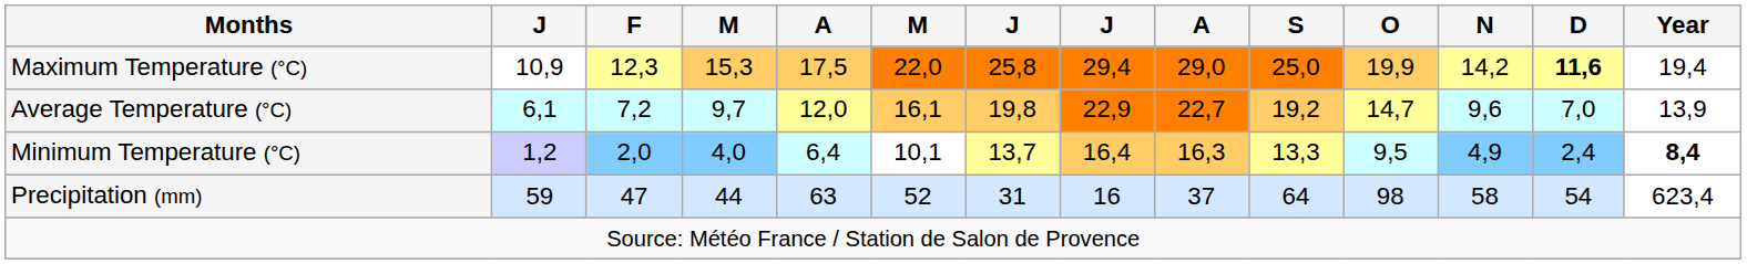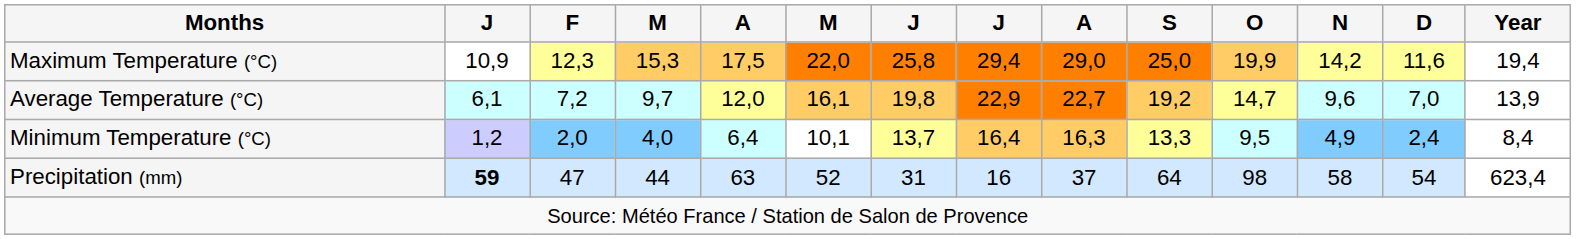Maximum Temperature (°C) | D: bold -> normal
Minimum Temperature (°C) | Year: bold -> normal
Precipitation (mm) | column 2: normal -> bold
